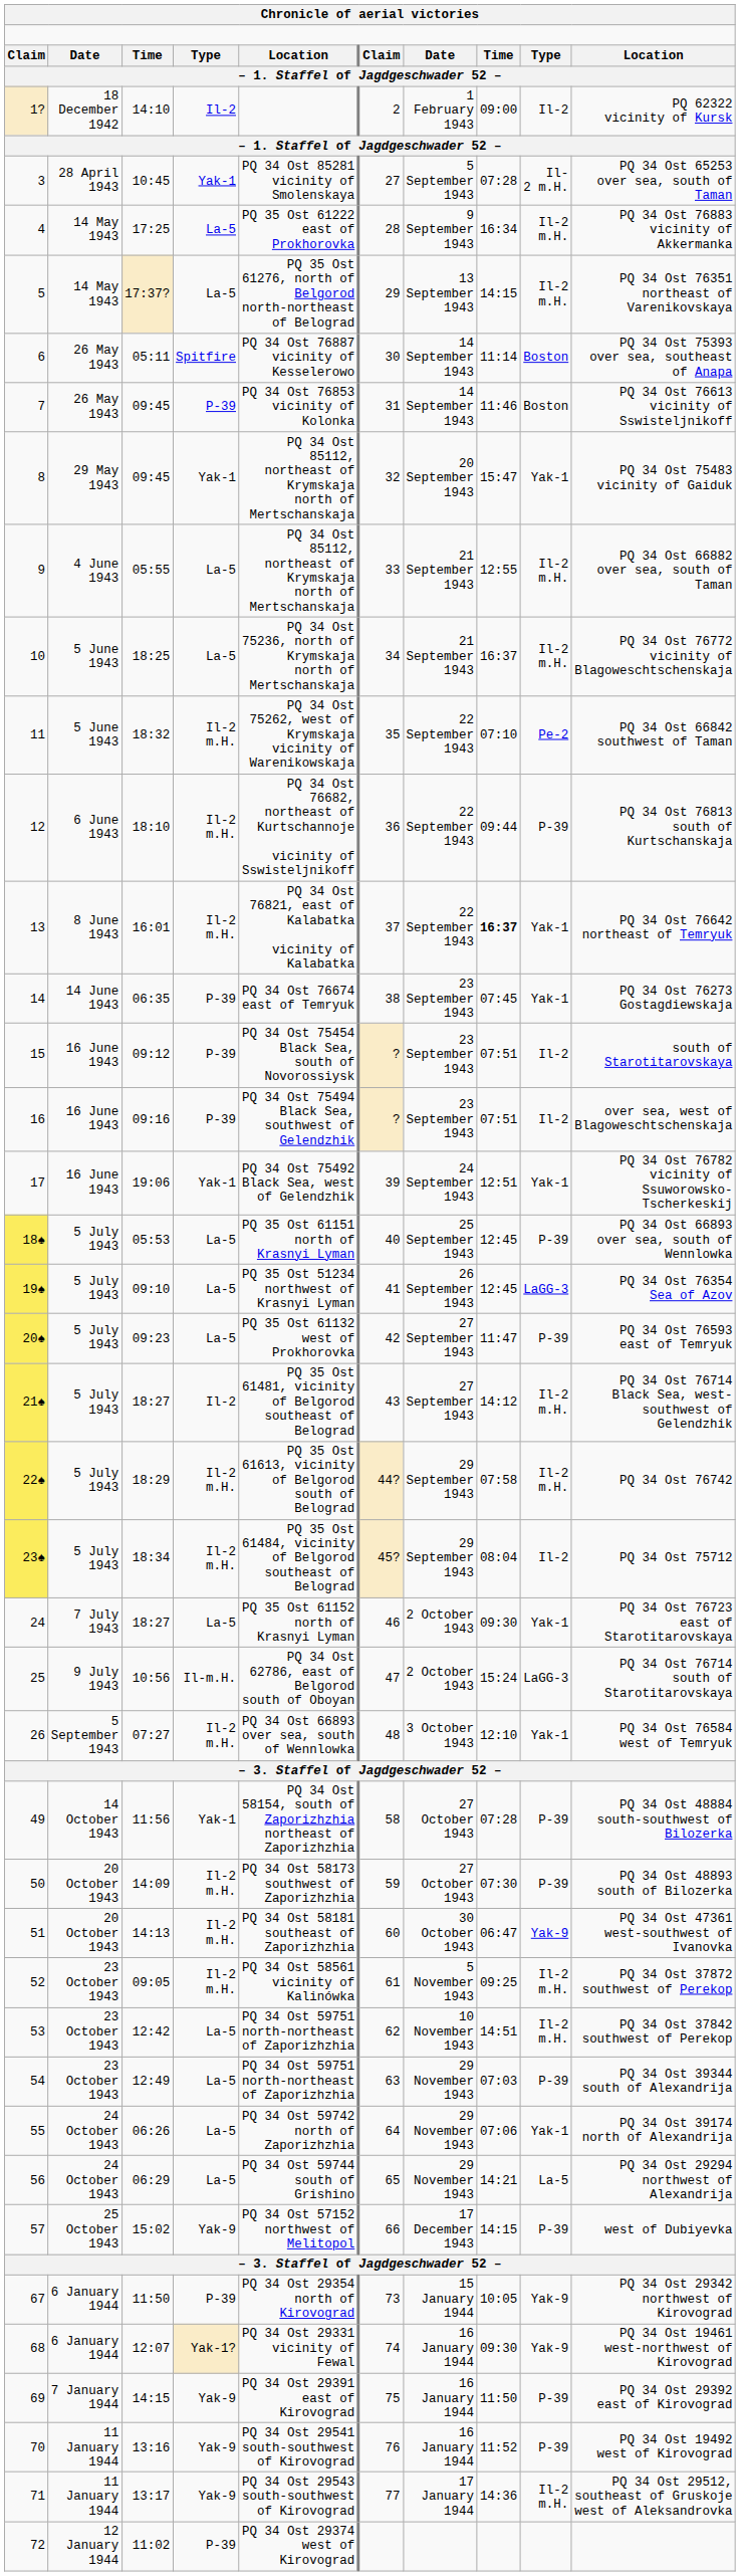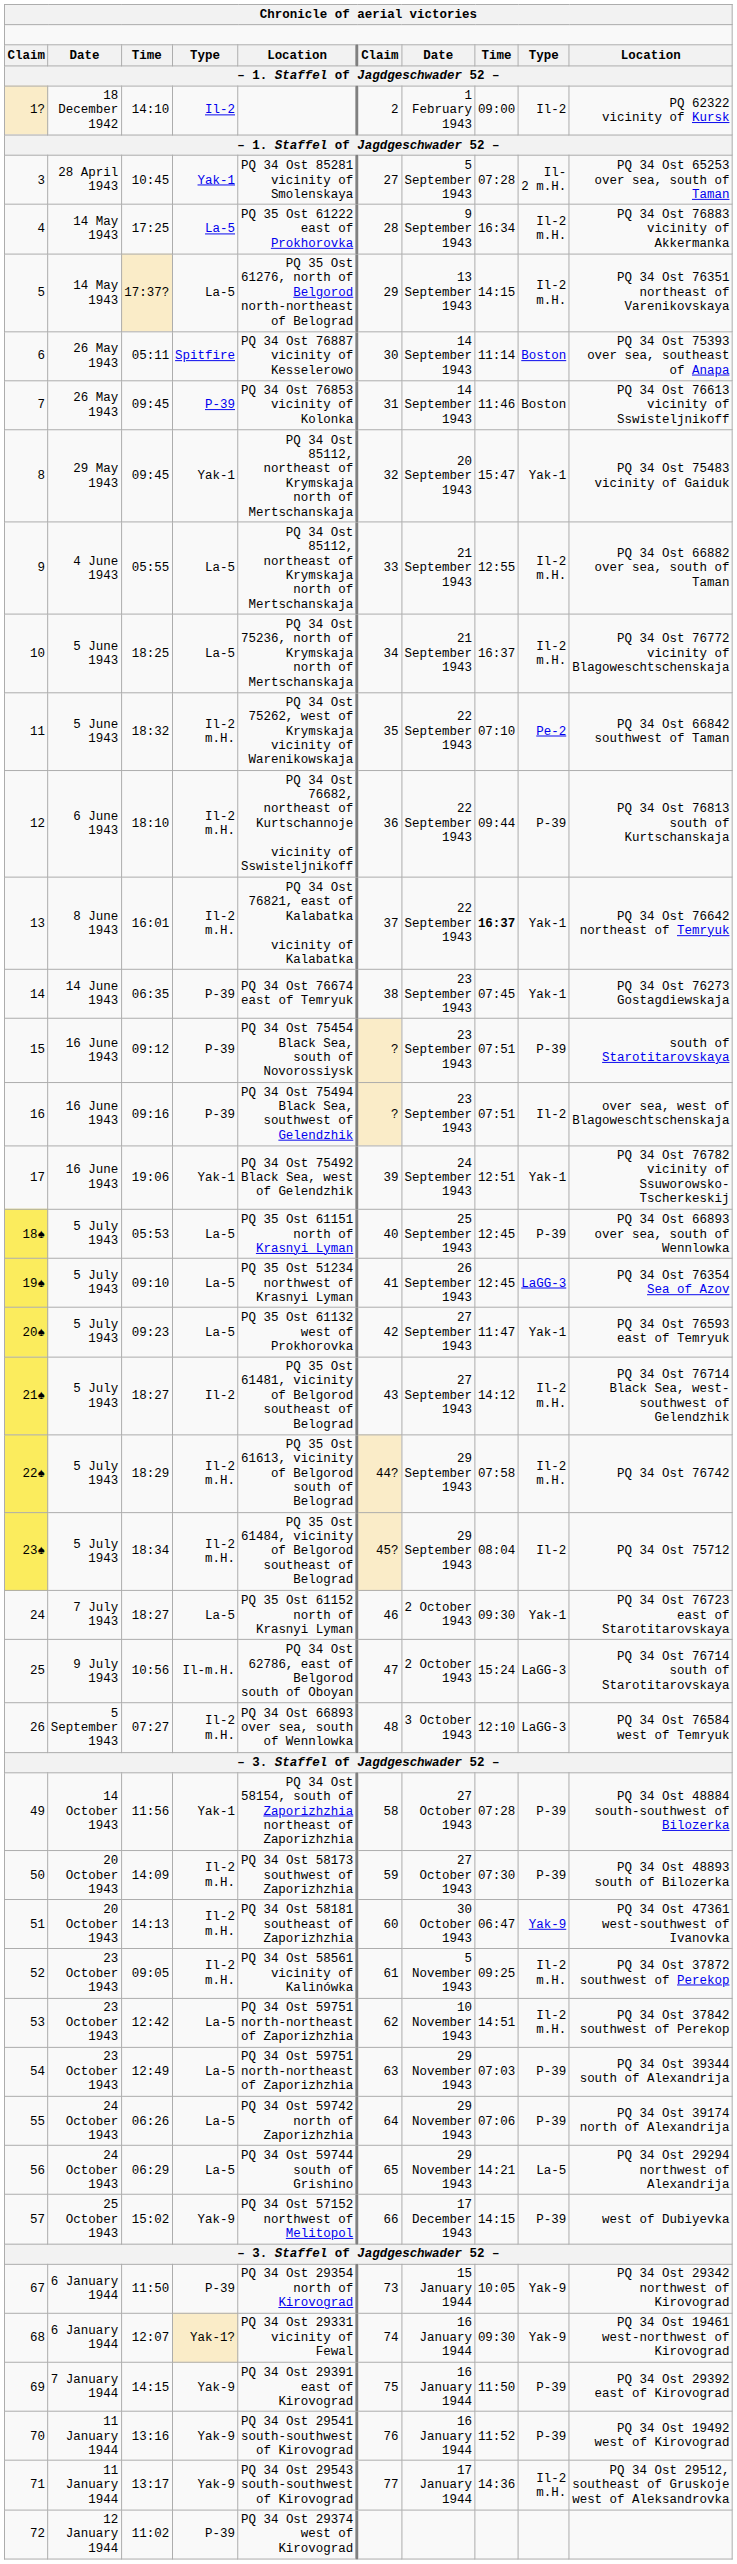15 | column 9: Il-2 -> P-39
20♠ | column 9: P-39 -> Yak-1
26 | column 9: Yak-1 -> LaGG-3
55 | column 9: Yak-1 -> P-39
